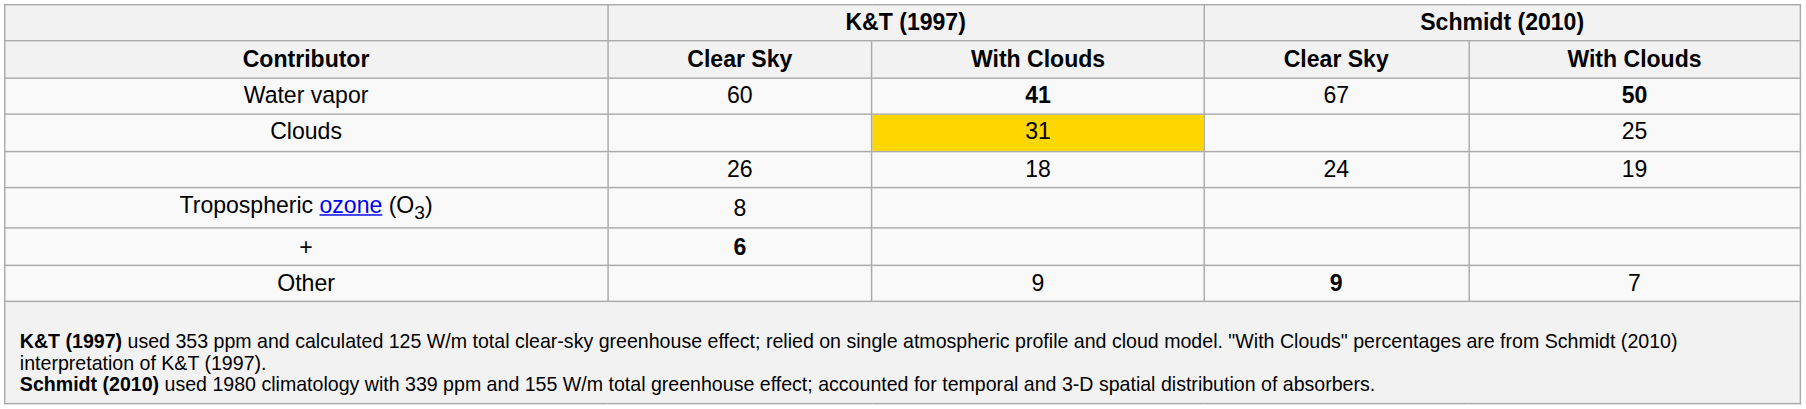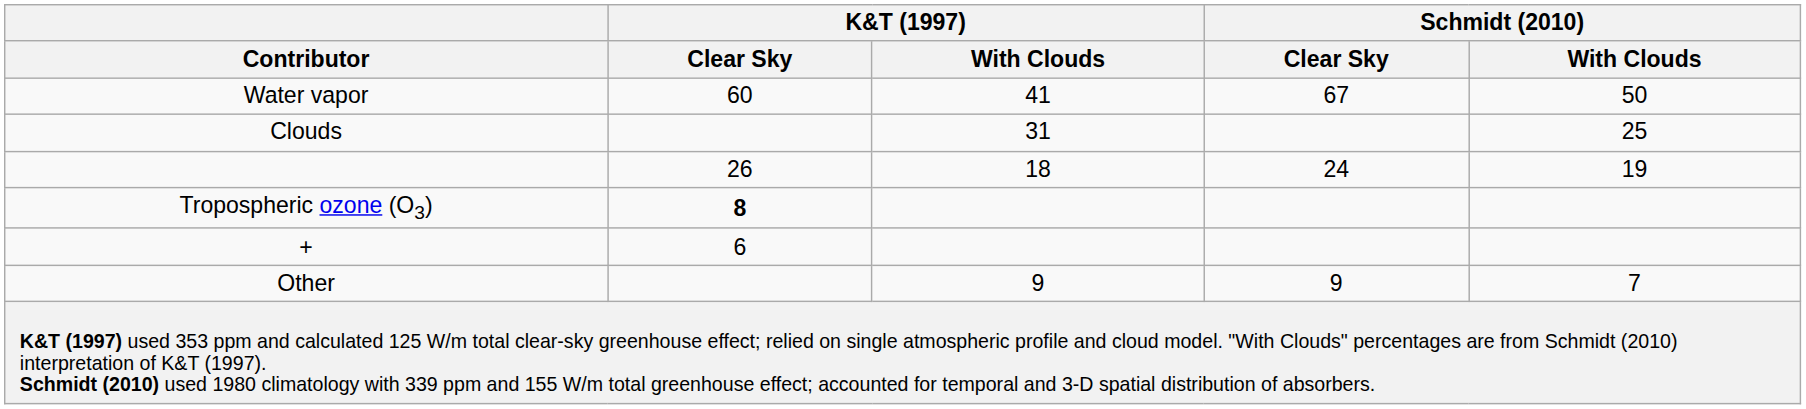Water vapor | K&T (1997) / With Clouds: bold -> normal
Water vapor | Schmidt (2010) / With Clouds: bold -> normal
Clouds | K&T (1997) / With Clouds: gold background -> no background
Tropospheric ozone (O3) | K&T (1997) / Clear Sky: normal -> bold
+ | K&T (1997) / Clear Sky: bold -> normal
Other | Schmidt (2010) / Clear Sky: bold -> normal
